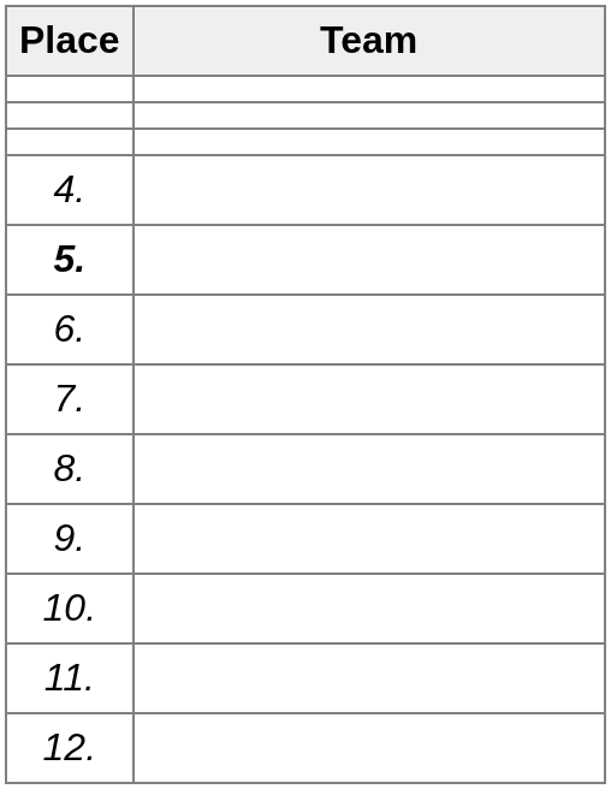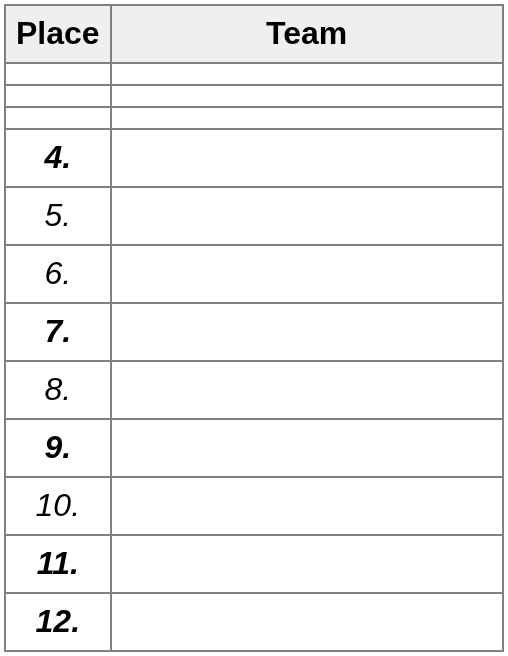row 5 | Place: normal -> bold
row 6 | Place: bold -> normal
row 8 | Place: normal -> bold
row 10 | Place: normal -> bold
row 12 | Place: normal -> bold
row 13 | Place: normal -> bold
